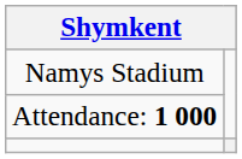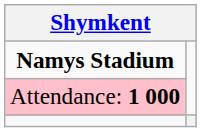Namys Stadium | column 1: normal -> bold
Attendance: 1 000 | column 1: no background -> pink background
